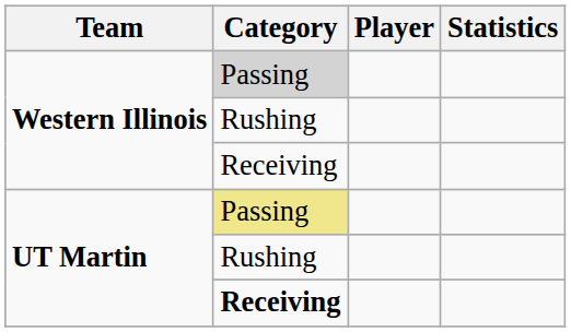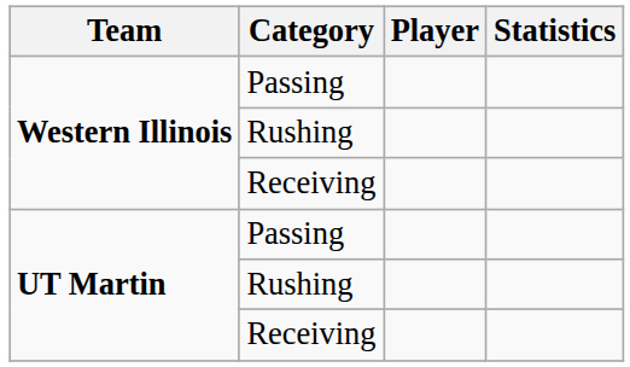Western Illinois / Passing | Category: lightgrey background -> no background
UT Martin / Passing | Category: khaki background -> no background
UT Martin / Receiving | Category: bold -> normal
